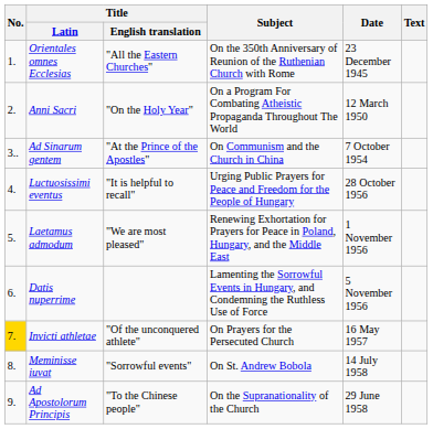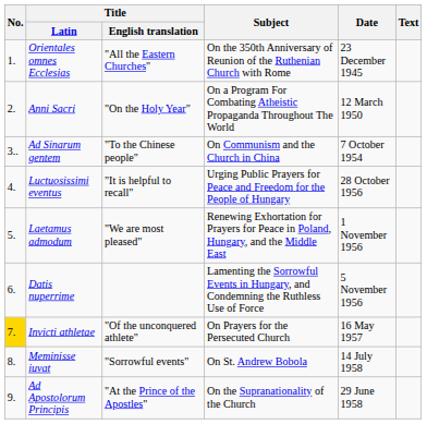Ad Sinarum gentem | Title / English translation: "At the Prince of the Apostles" -> "To the Chinese people"
Ad Apostolorum Principis | Title / English translation: "To the Chinese people" -> "At the Prince of the Apostles"
